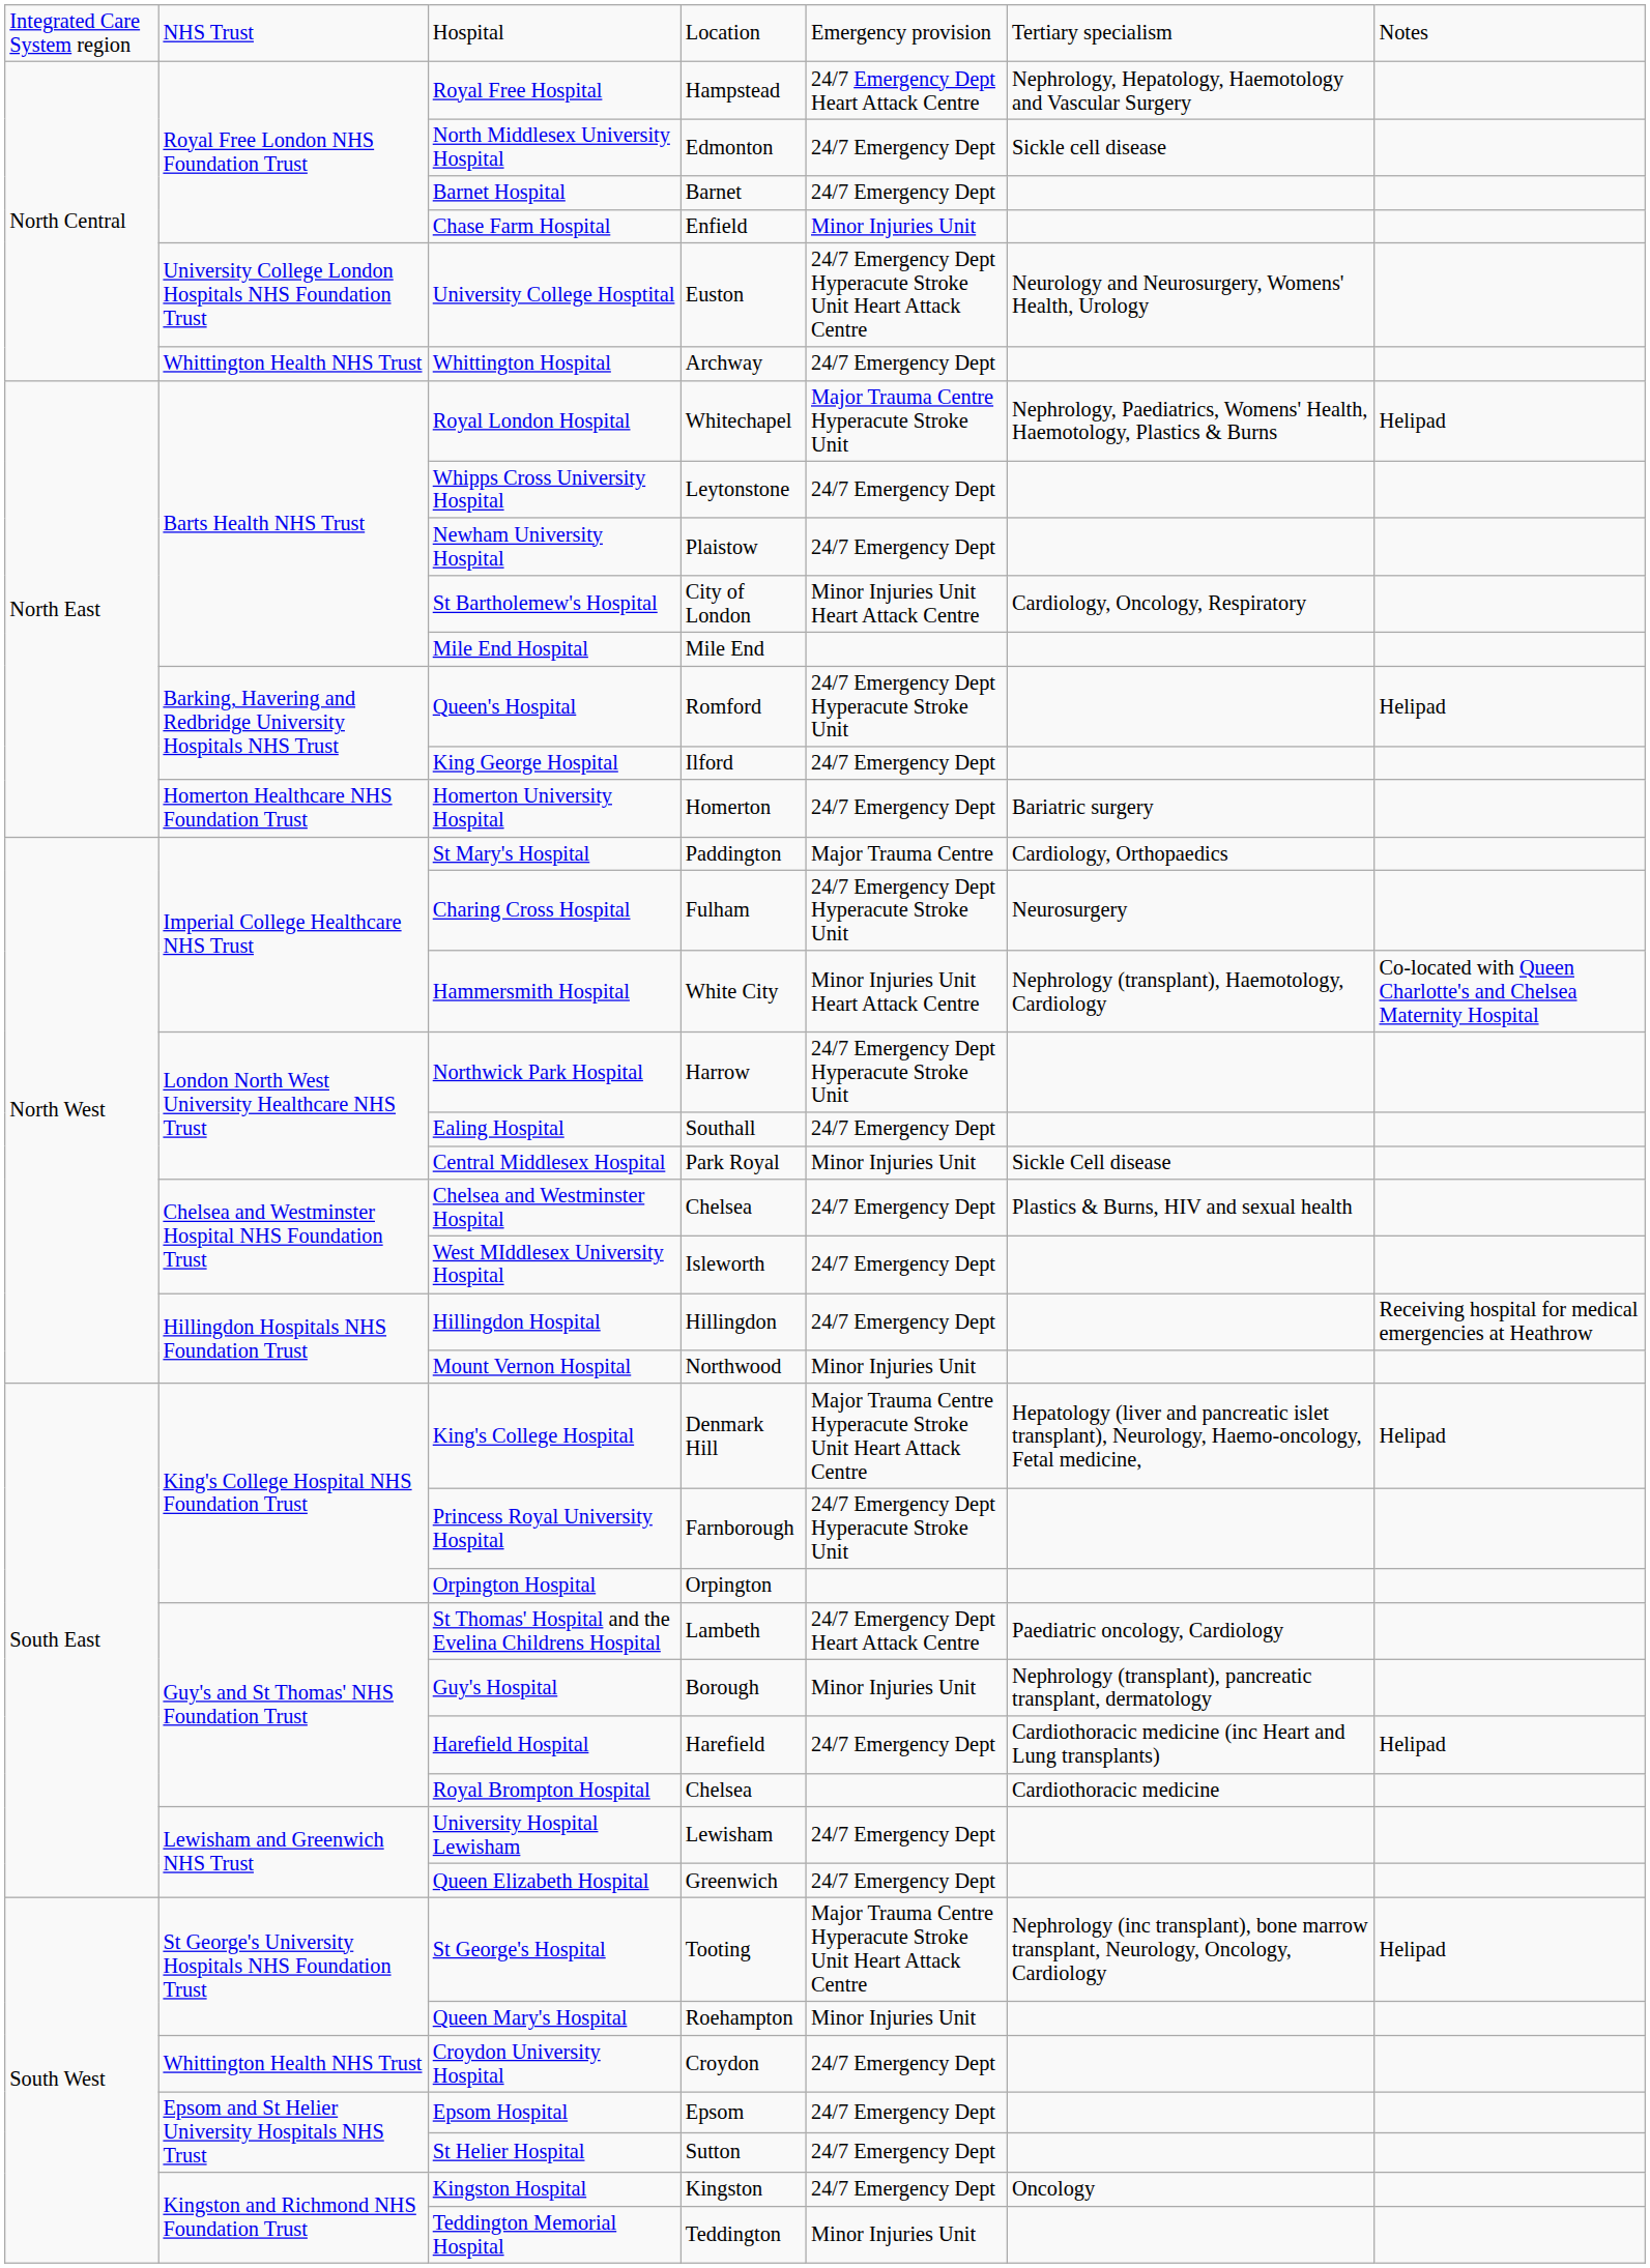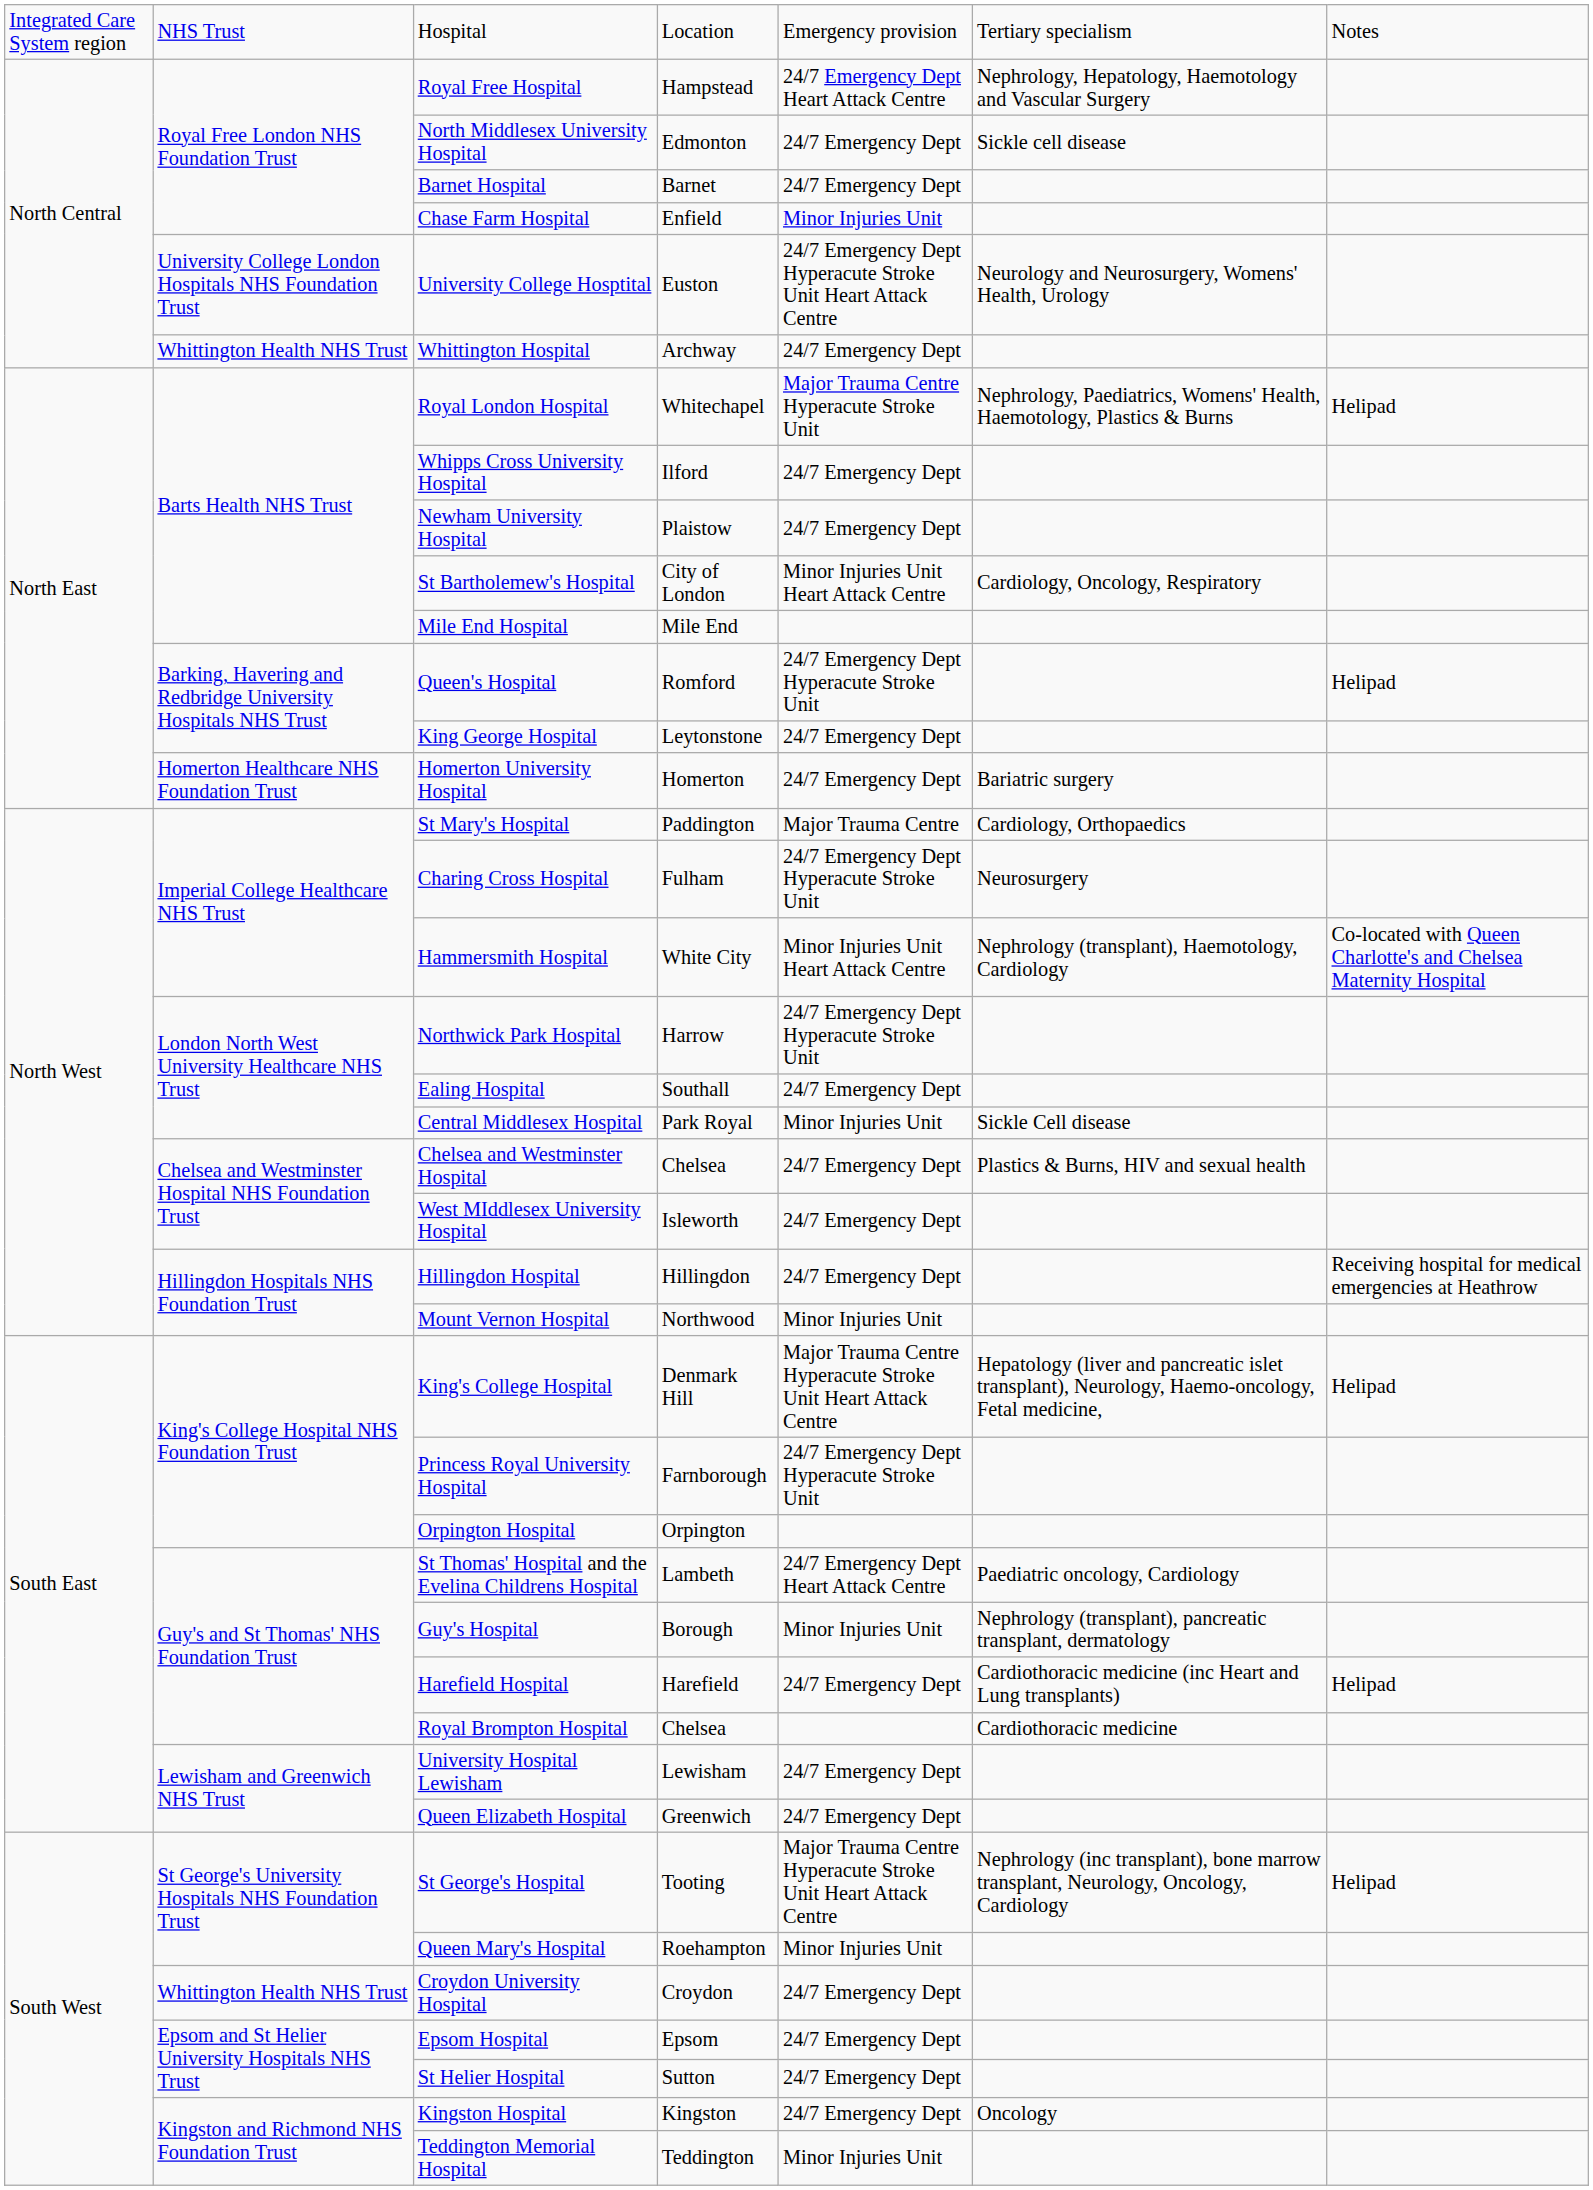Whipps Cross University Hospital | column 4: Leytonstone -> Ilford
King George Hospital | column 4: Ilford -> Leytonstone
